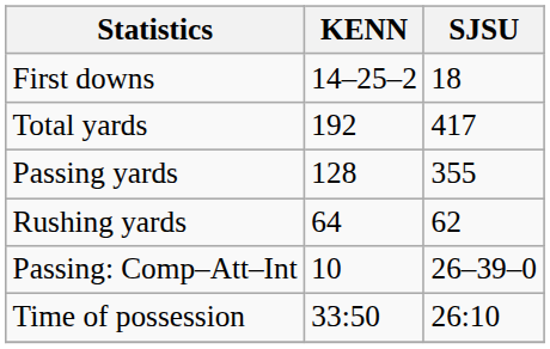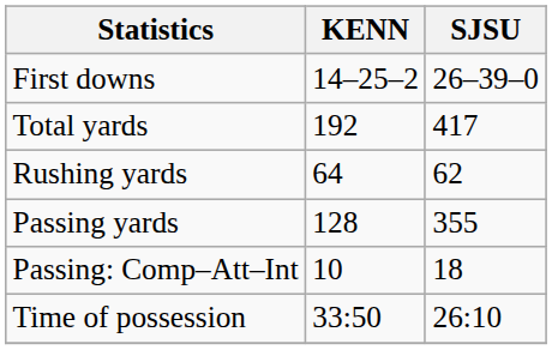First downs | SJSU: 18 -> 26–39–0
rows swapped: Rushing yards <-> Passing yards
Passing: Comp–Att–Int | SJSU: 26–39–0 -> 18
